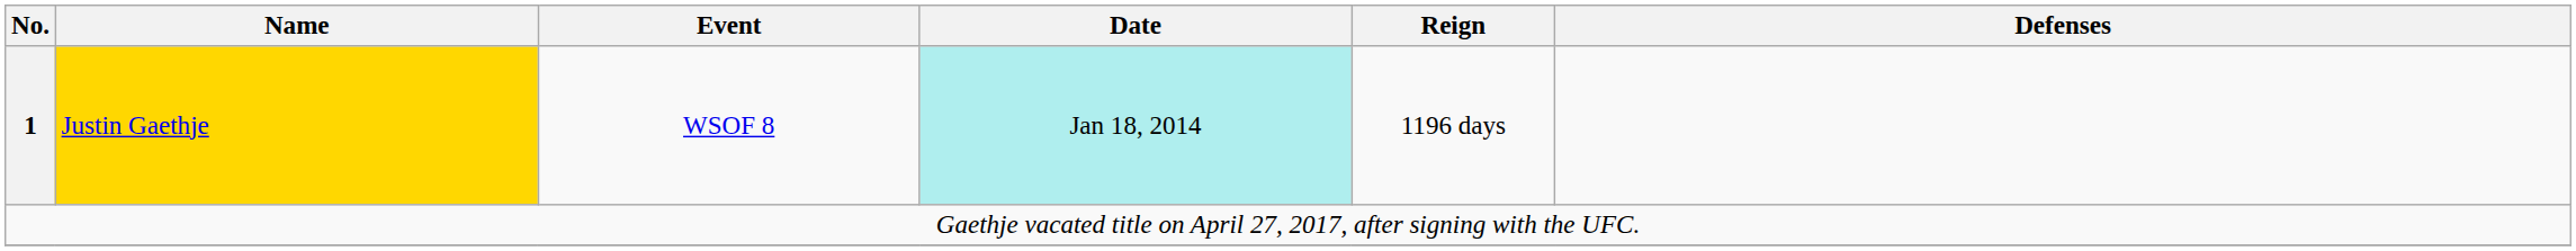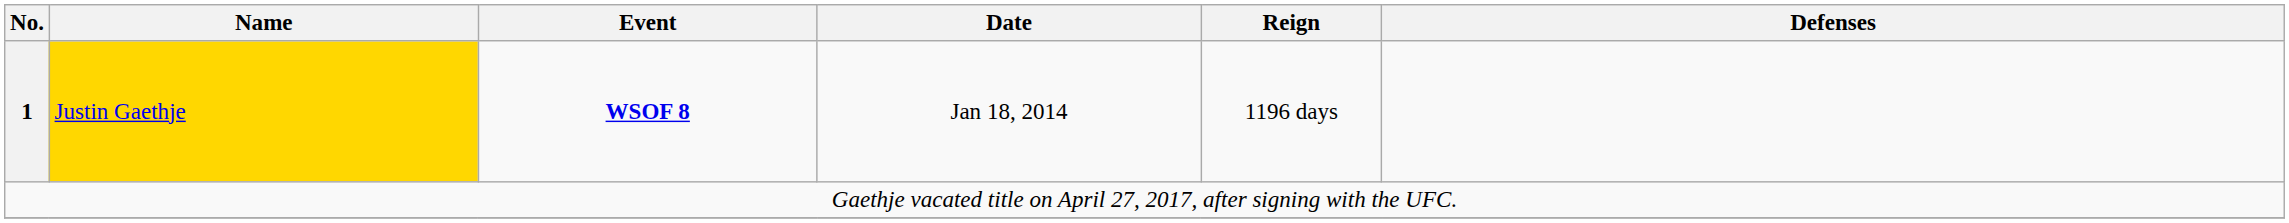1 | Event: normal -> bold
1 | Date: paleturquoise background -> no background
